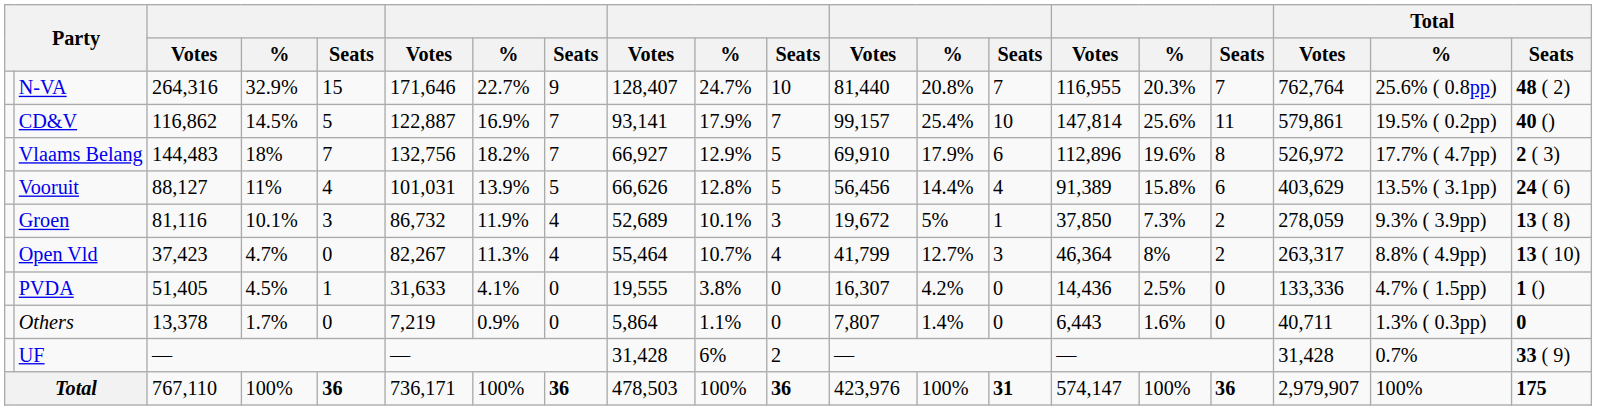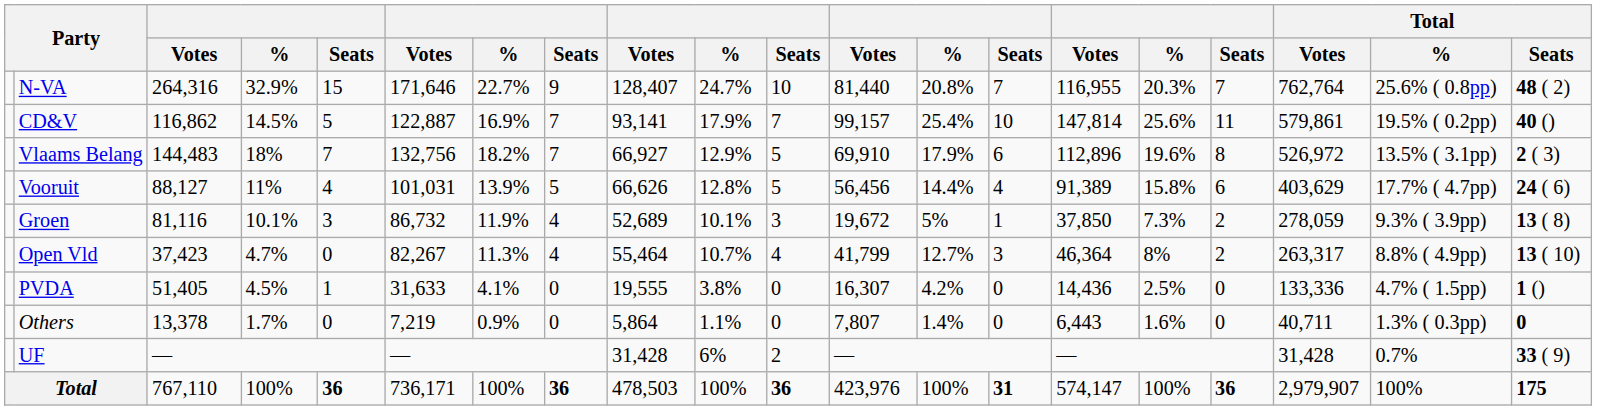Vlaams Belang | Total / %: 17.7% ( 4.7pp) -> 13.5% ( 3.1pp)
Vooruit | Total / %: 13.5% ( 3.1pp) -> 17.7% ( 4.7pp)
